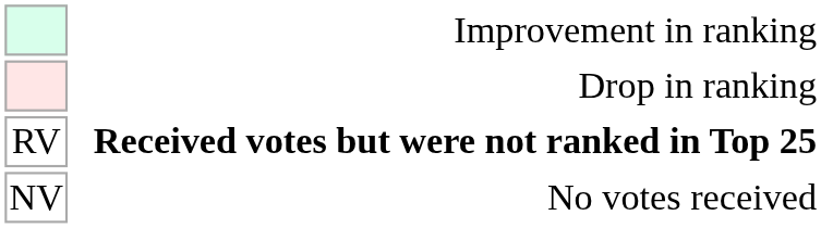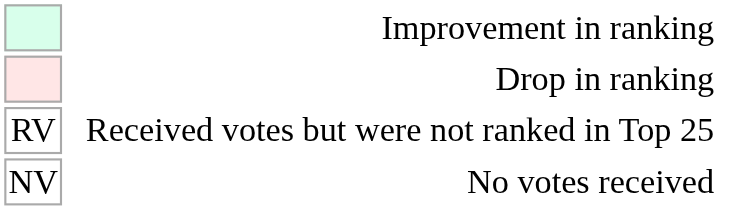RV | column 2: bold -> normal
